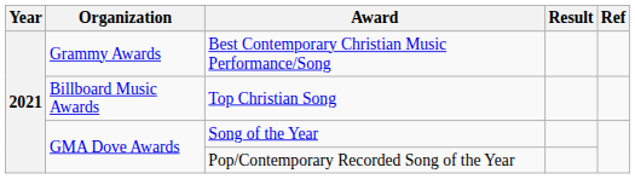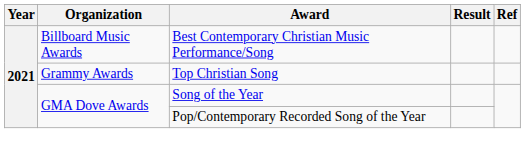Best Contemporary Christian Music Performance/Song | Organization: Grammy Awards -> Billboard Music Awards
Top Christian Song | Organization: Billboard Music Awards -> Grammy Awards
